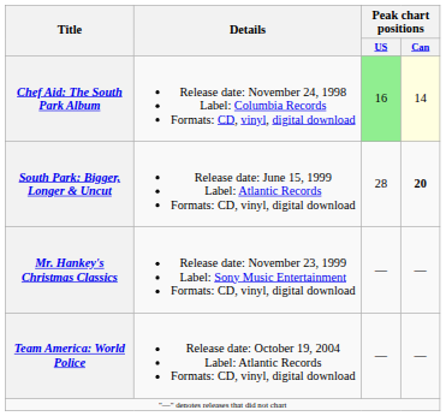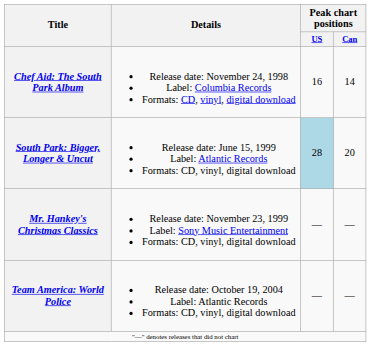Chef Aid: The South Park Album | Peak chart positions / US: lightgreen background -> no background
Chef Aid: The South Park Album | Peak chart positions / Can: lightyellow background -> no background
South Park: Bigger, Longer & Uncut | Peak chart positions / US: no background -> lightblue background
South Park: Bigger, Longer & Uncut | Peak chart positions / Can: bold -> normal
